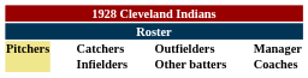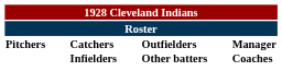Pitchers | column 1: khaki background -> no background
